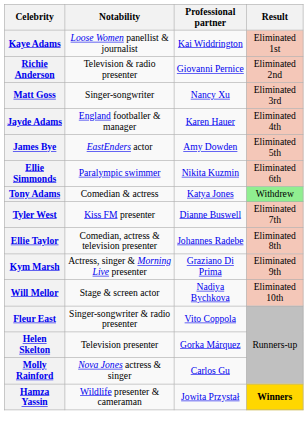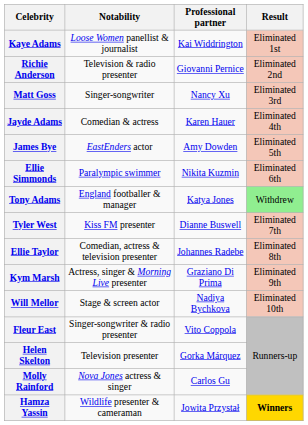Jayde Adams | Notability: England footballer & manager -> Comedian & actress
Tony Adams | Notability: Comedian & actress -> England footballer & manager
